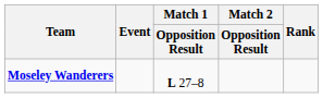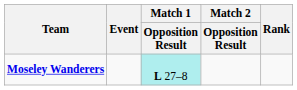Moseley Wanderers | Match 1 / Opposition Result: no background -> paleturquoise background
